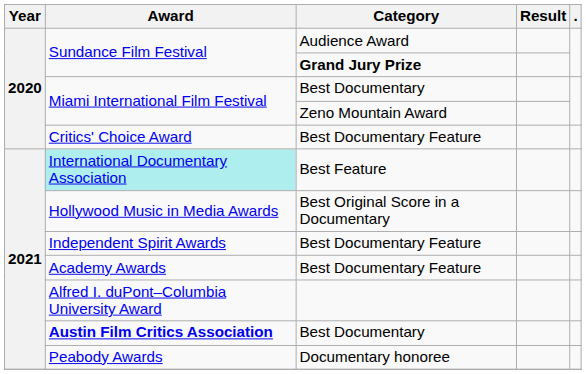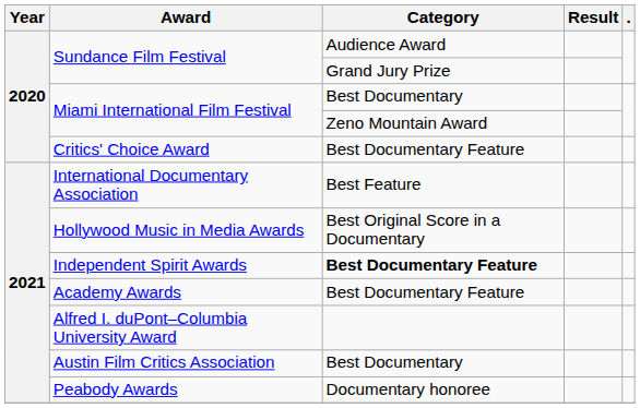Sundance Film Festival / Grand Jury Prize | Category: bold -> normal
International Documentary Association | Award: paleturquoise background -> no background
Independent Spirit Awards | Category: normal -> bold
Austin Film Critics Association | Award: bold -> normal
